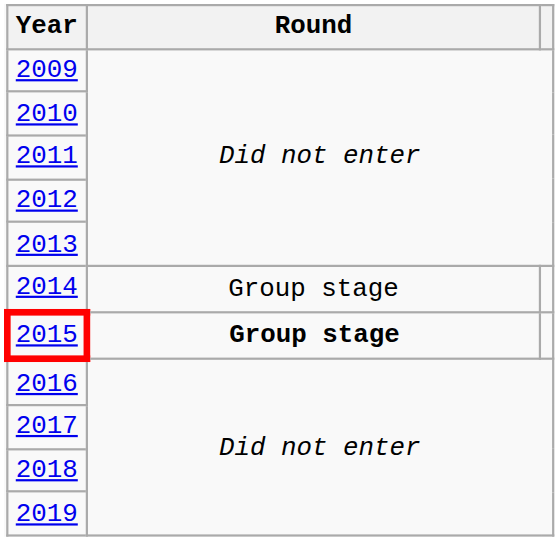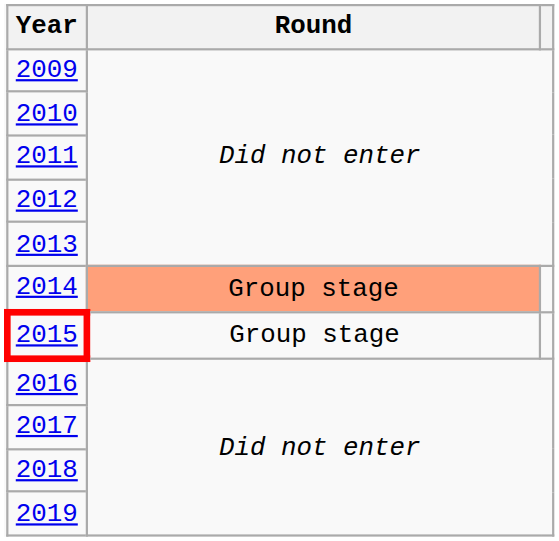2014 | Round: no background -> lightsalmon background
2015 | Round: bold -> normal
